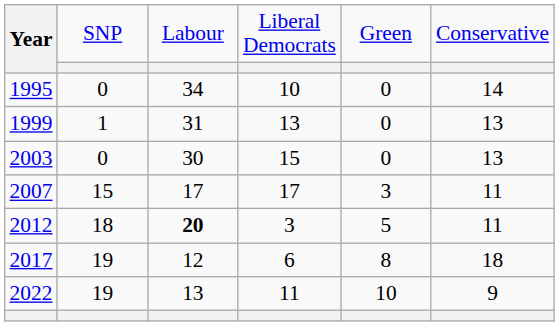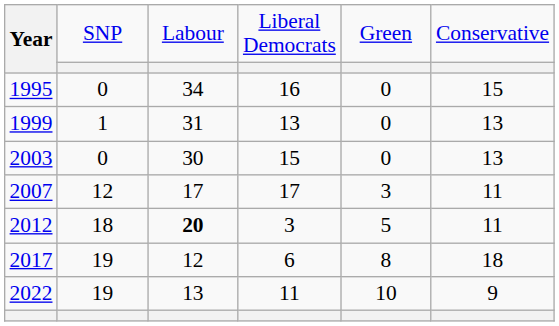1995 | column 4: 10 -> 16
1995 | column 6: 14 -> 15
2007 | column 2: 15 -> 12
